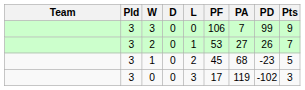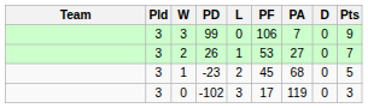columns swapped: D <-> PD
